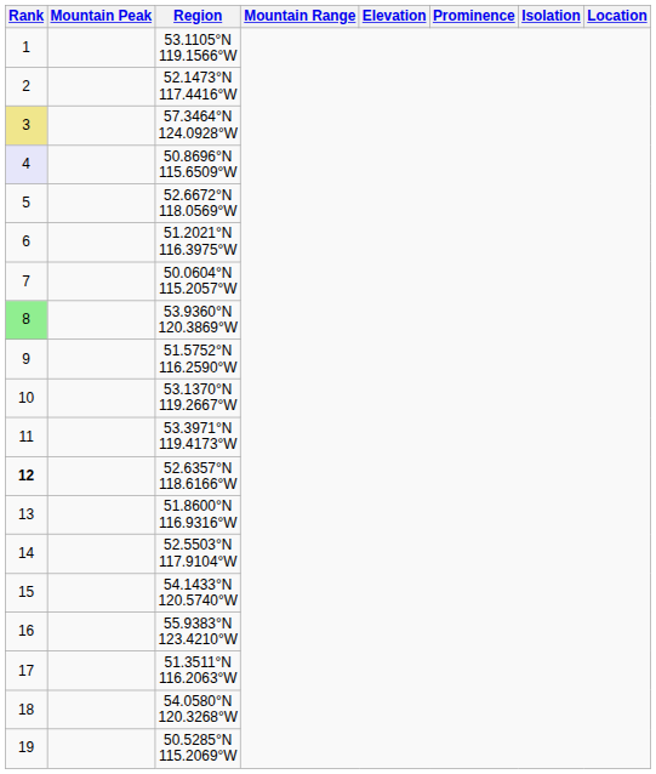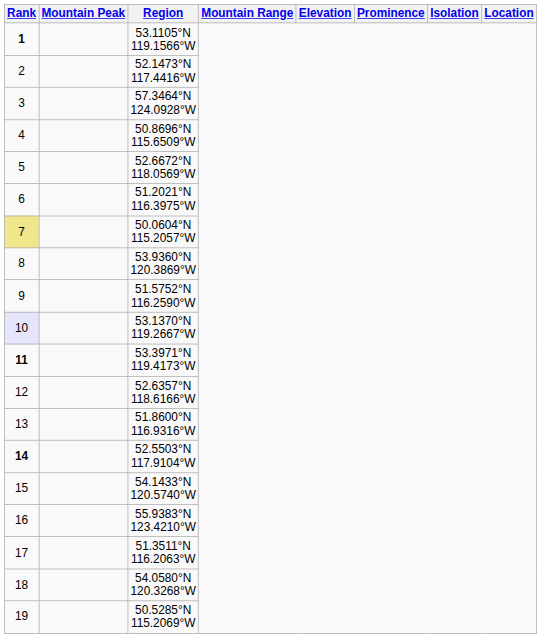53.1105°N 119.1566°W | Rank: normal -> bold
57.3464°N 124.0928°W | Rank: khaki background -> no background
50.8696°N 115.6509°W | Rank: lavender background -> no background
50.0604°N 115.2057°W | Rank: no background -> khaki background
53.9360°N 120.3869°W | Rank: lightgreen background -> no background
53.1370°N 119.2667°W | Rank: no background -> lavender background
53.3971°N 119.4173°W | Rank: normal -> bold
52.6357°N 118.6166°W | Rank: bold -> normal
52.5503°N 117.9104°W | Rank: normal -> bold
